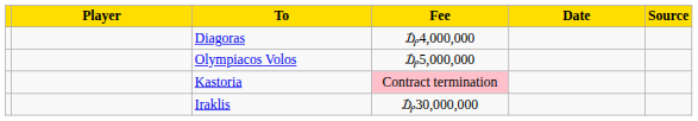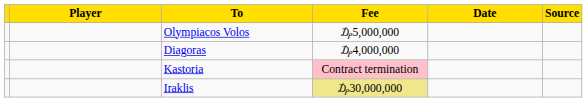rows swapped: Diagoras <-> Olympiacos Volos
Iraklis | Fee: no background -> khaki background
